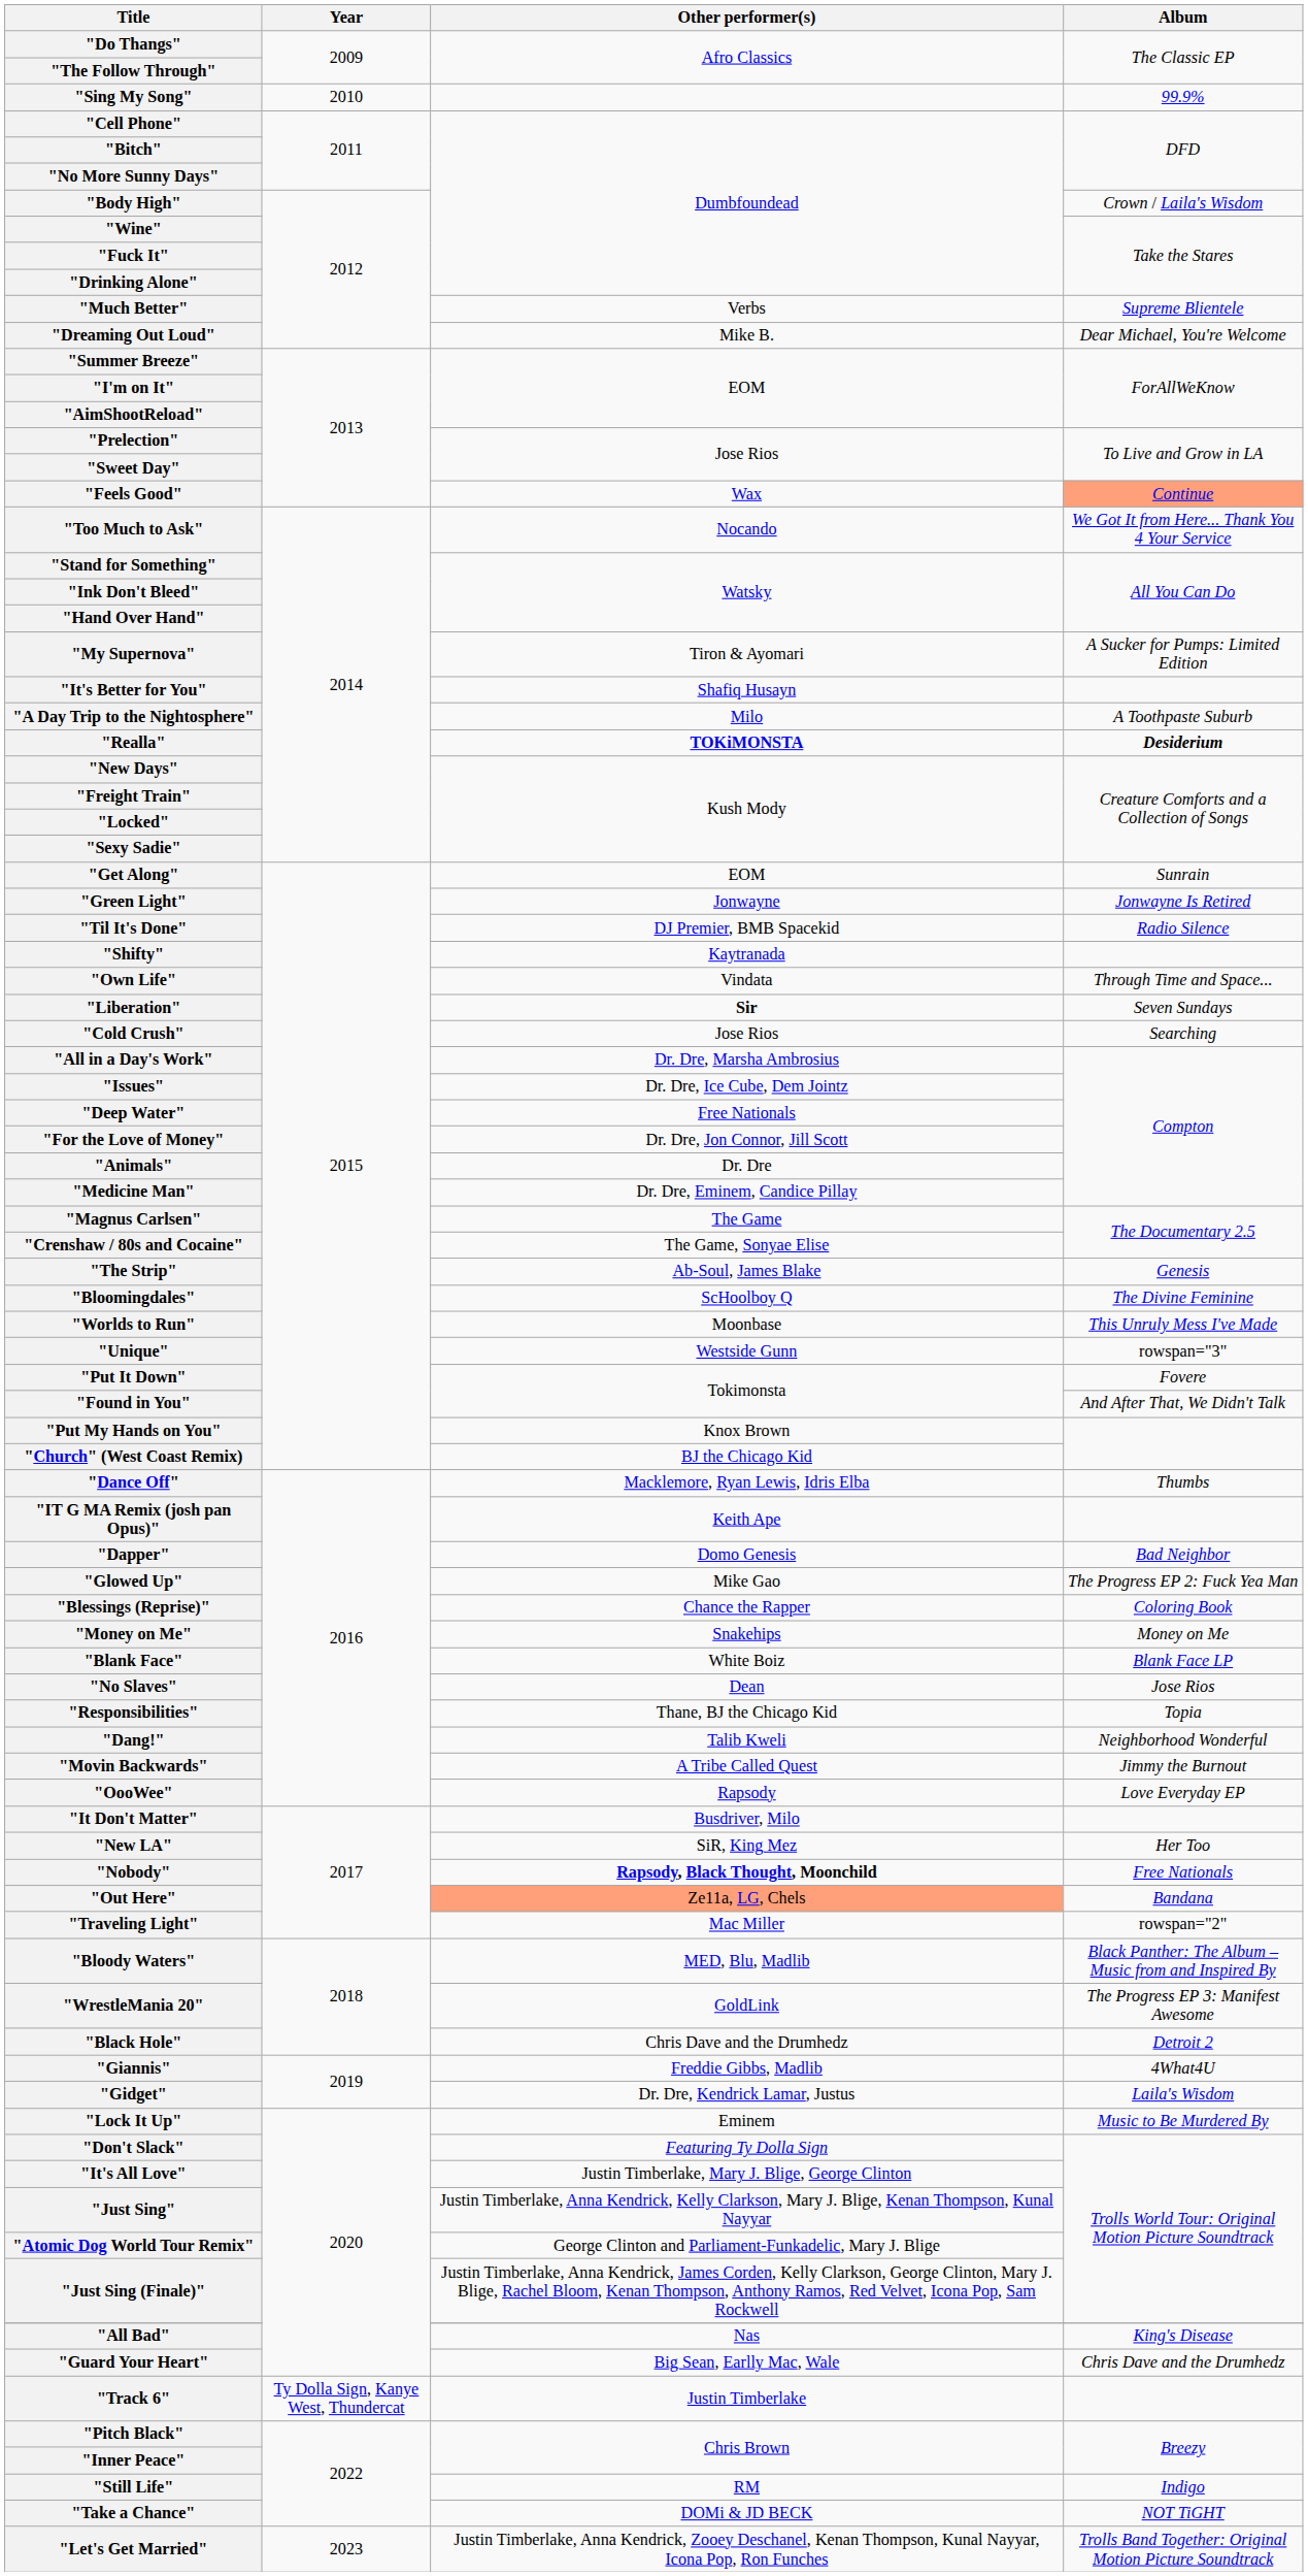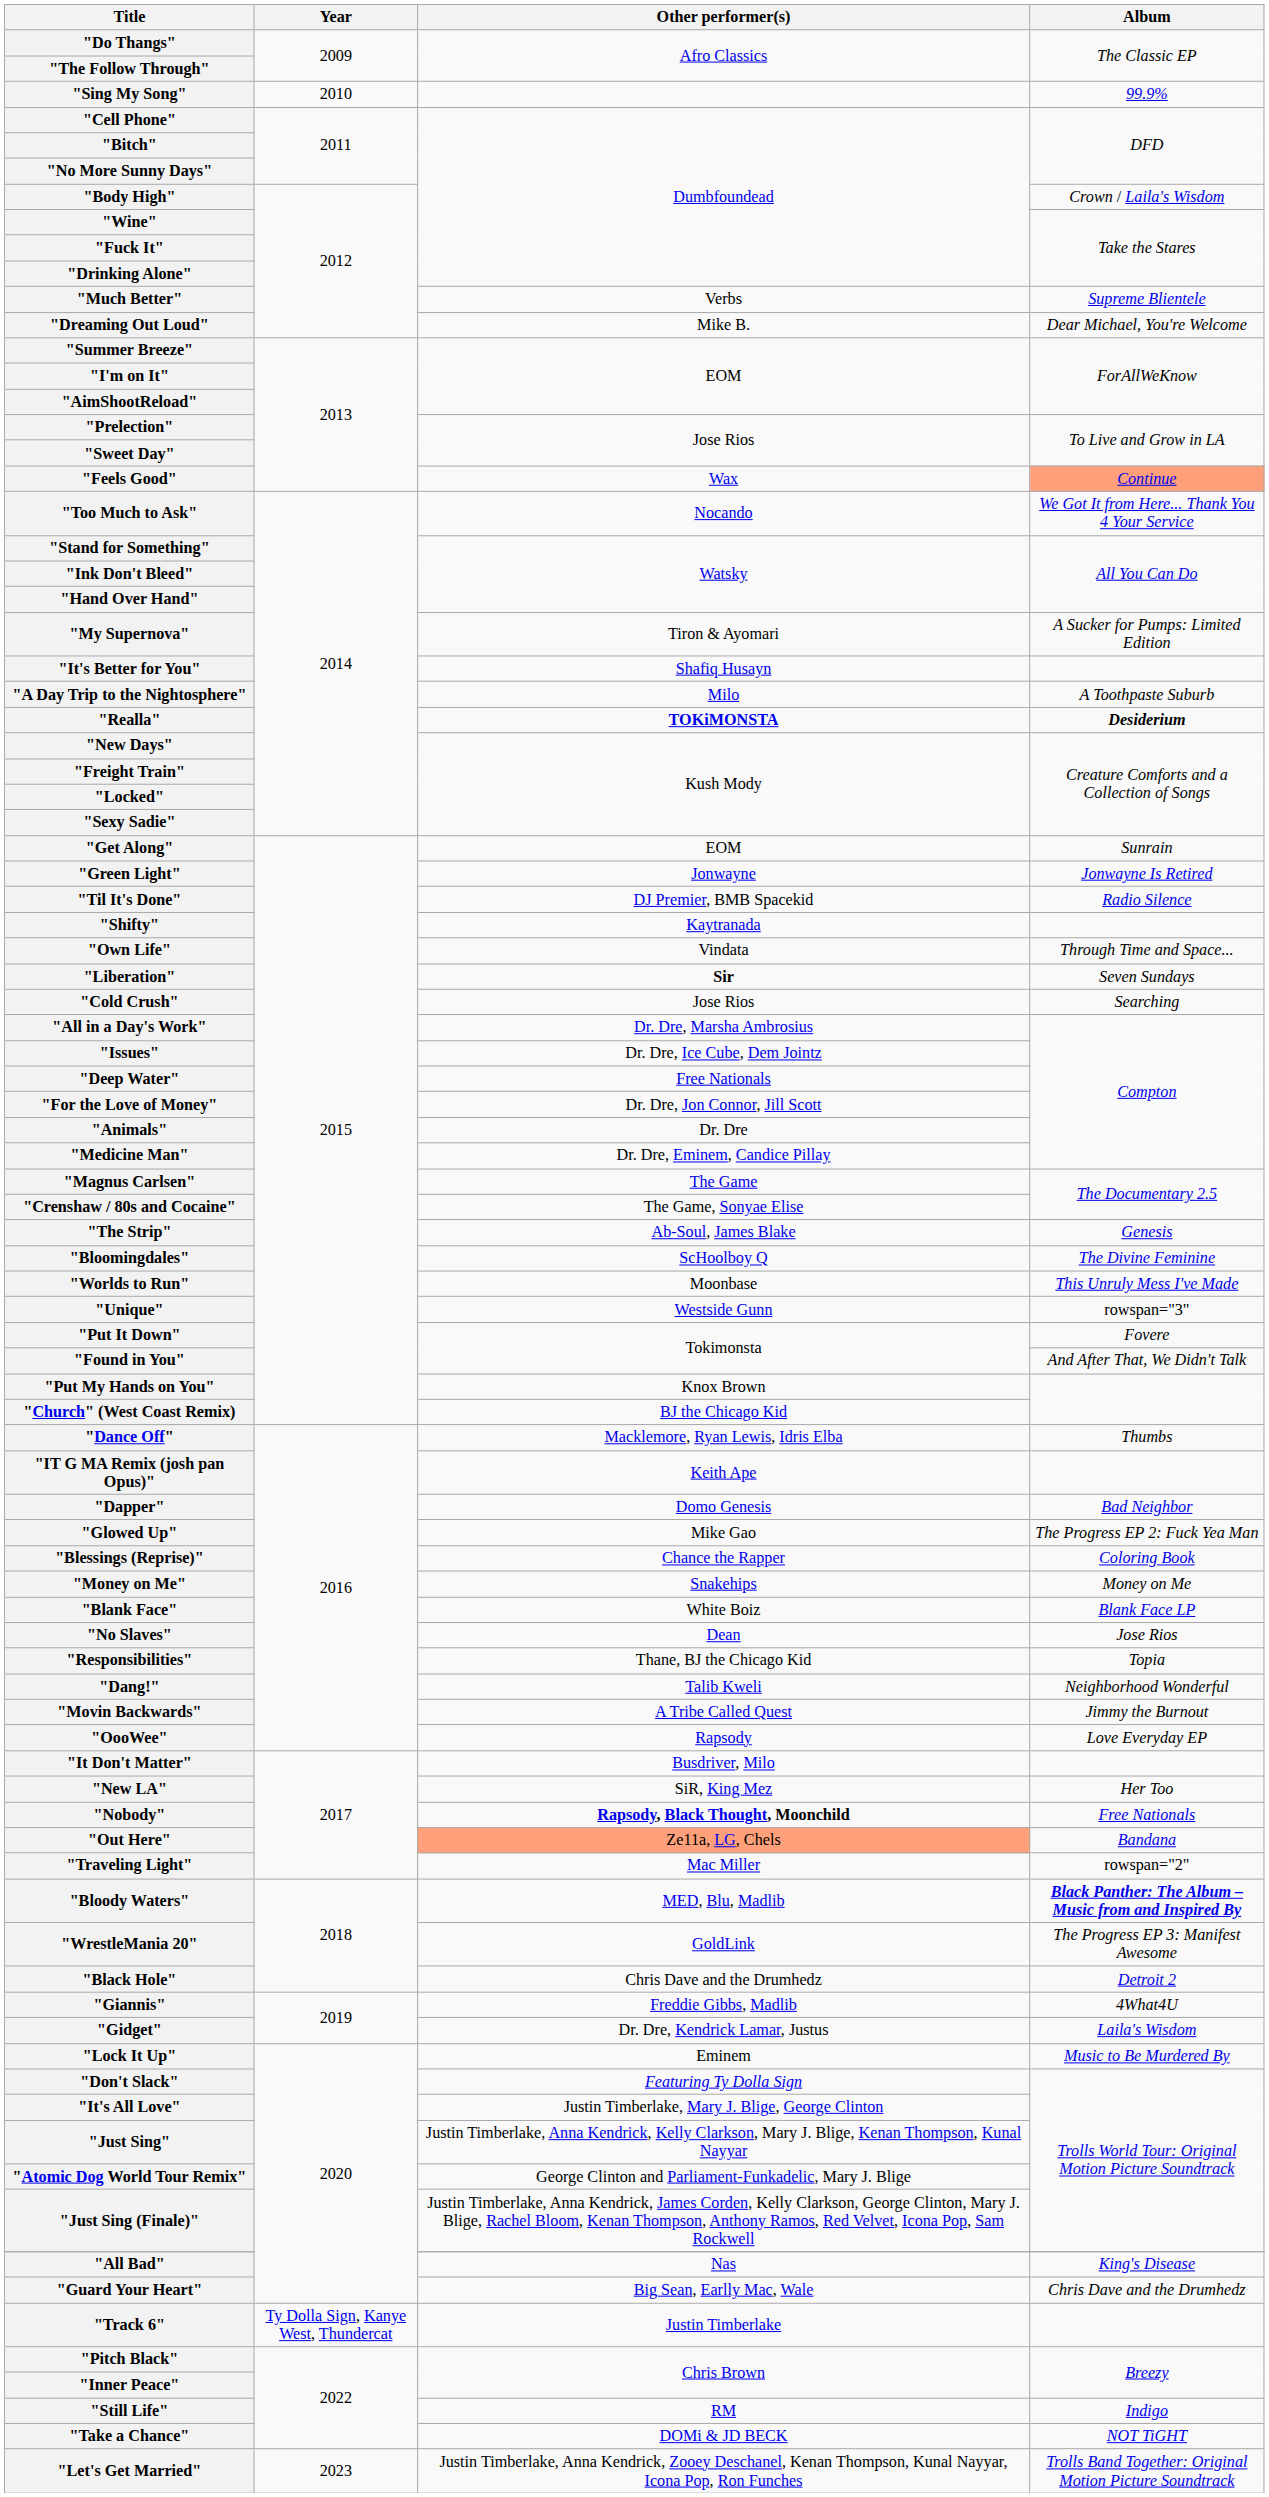"Bloody Waters" | Album: normal -> bold
